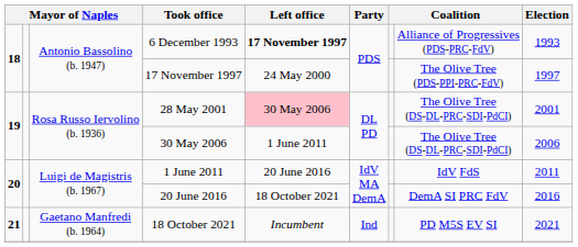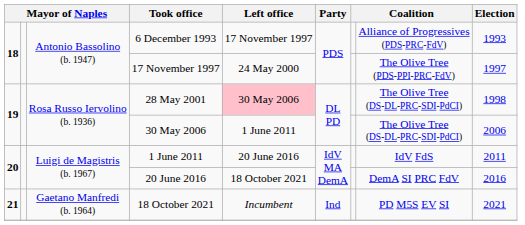6 December 1993 | Left office: bold -> normal
28 May 2001 | Election: 2001 -> 1998
